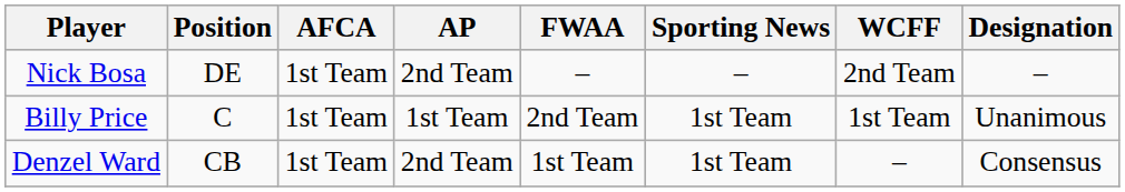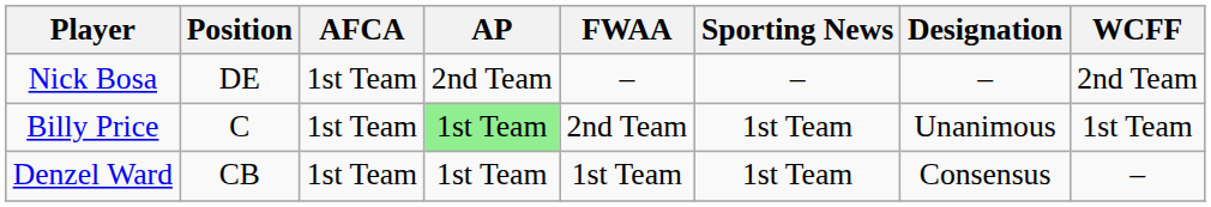columns swapped: WCFF <-> Designation
Billy Price | AP: no background -> lightgreen background
Denzel Ward | AP: 2nd Team -> 1st Team
